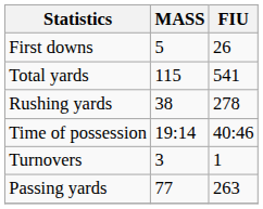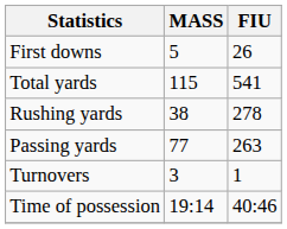rows swapped: Passing yards <-> Time of possession
